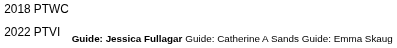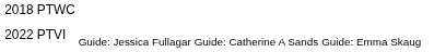2022 PTVI | column 2: bold -> normal
